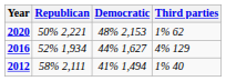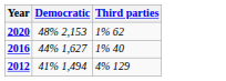- column: Republican | 50% 2,221 | 52% 1,934 | 58% 2,111
2016 | Third parties: 4% 129 -> 1% 40
2012 | Third parties: 1% 40 -> 4% 129
